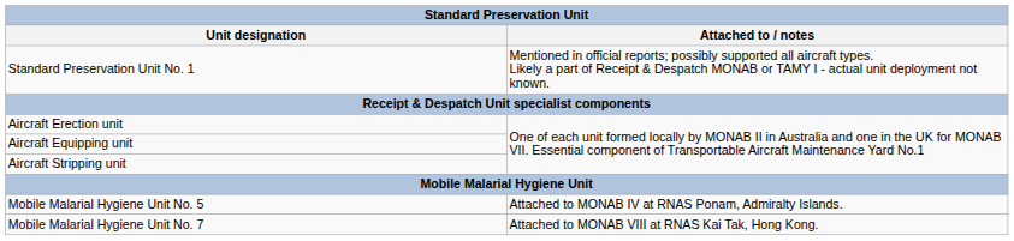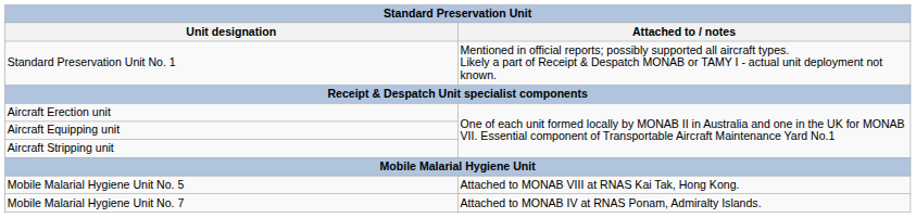Mobile Malarial Hygiene Unit No. 5 | Attached to / notes: Attached to MONAB IV at RNAS Ponam, Admiralty Islands. -> Attached to MONAB VIII at RNAS Kai Tak, Hong Kong.
Mobile Malarial Hygiene Unit No. 7 | Attached to / notes: Attached to MONAB VIII at RNAS Kai Tak, Hong Kong. -> Attached to MONAB IV at RNAS Ponam, Admiralty Islands.
